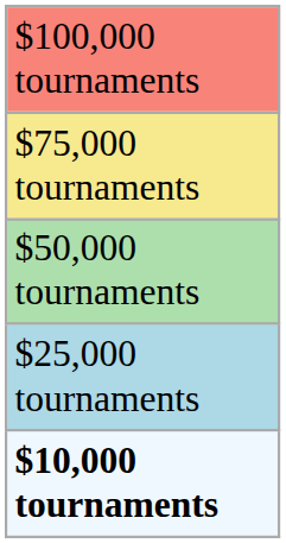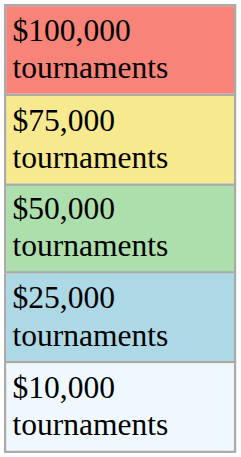row 5 | column 1: bold -> normal
